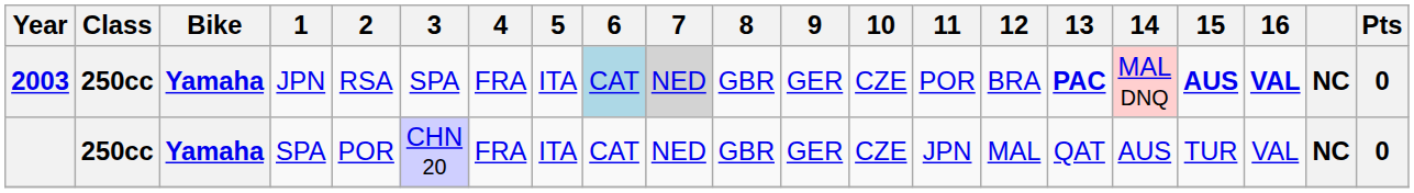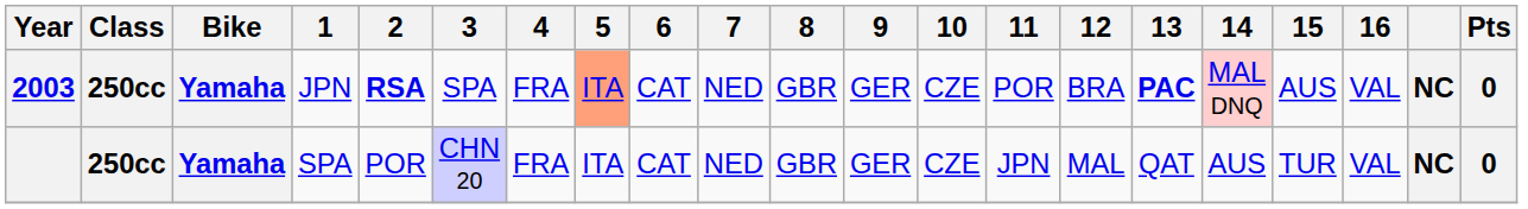2003 | 2: normal -> bold
2003 | 5: no background -> lightsalmon background
2003 | 6: lightblue background -> no background
2003 | 7: lightgrey background -> no background
2003 | 15: bold -> normal
2003 | 16: bold -> normal
